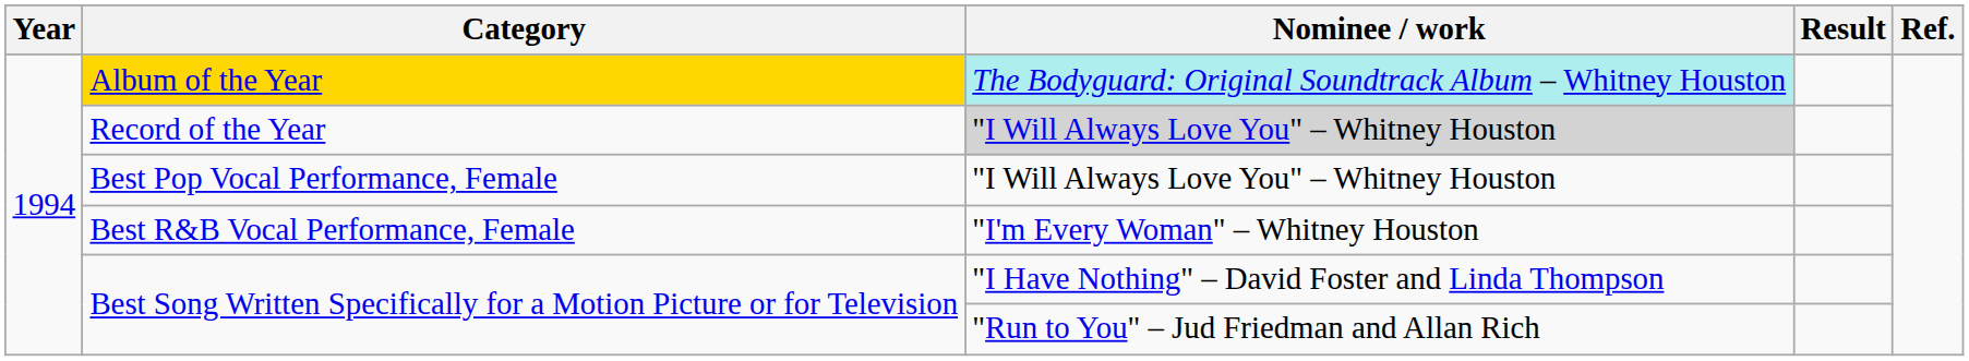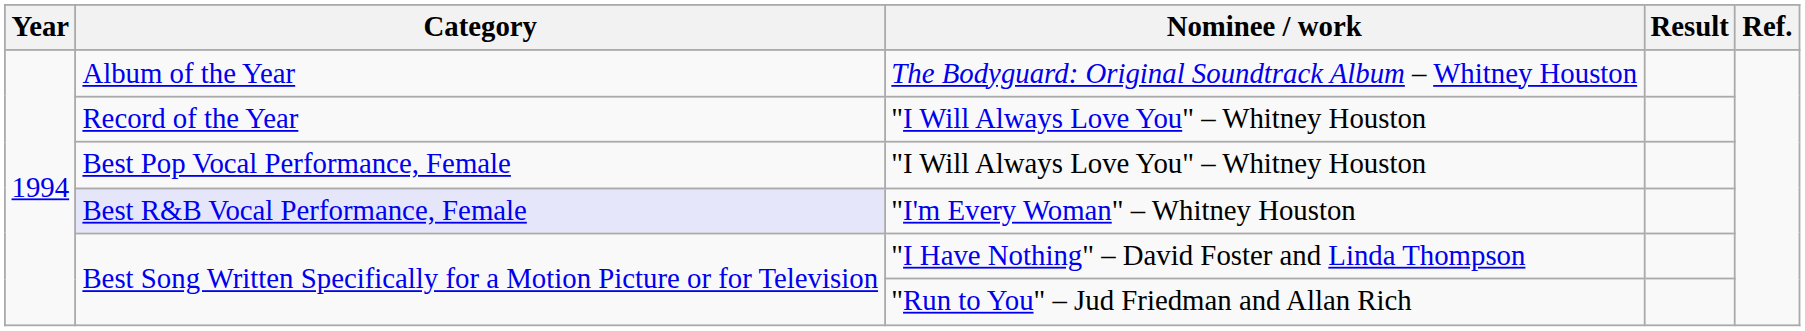Album of the Year | Category: gold background -> no background
Album of the Year | Nominee / work: paleturquoise background -> no background
Record of the Year | Nominee / work: lightgrey background -> no background
Best R&B Vocal Performance, Female | Category: no background -> lavender background
